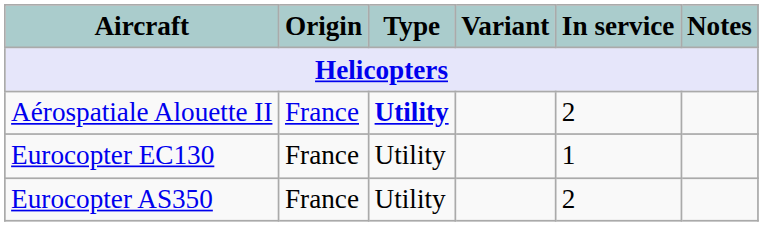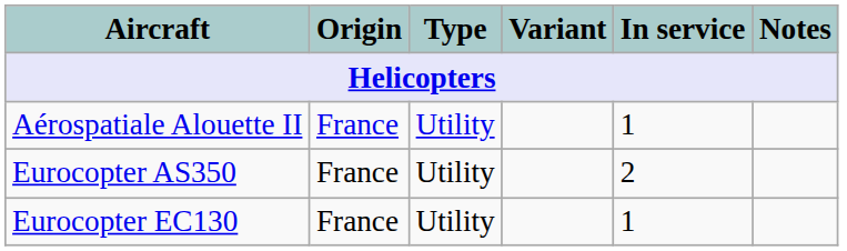Aérospatiale Alouette II | Type: bold -> normal
Aérospatiale Alouette II | In service: 2 -> 1
rows swapped: Eurocopter AS350 <-> Eurocopter EC130
